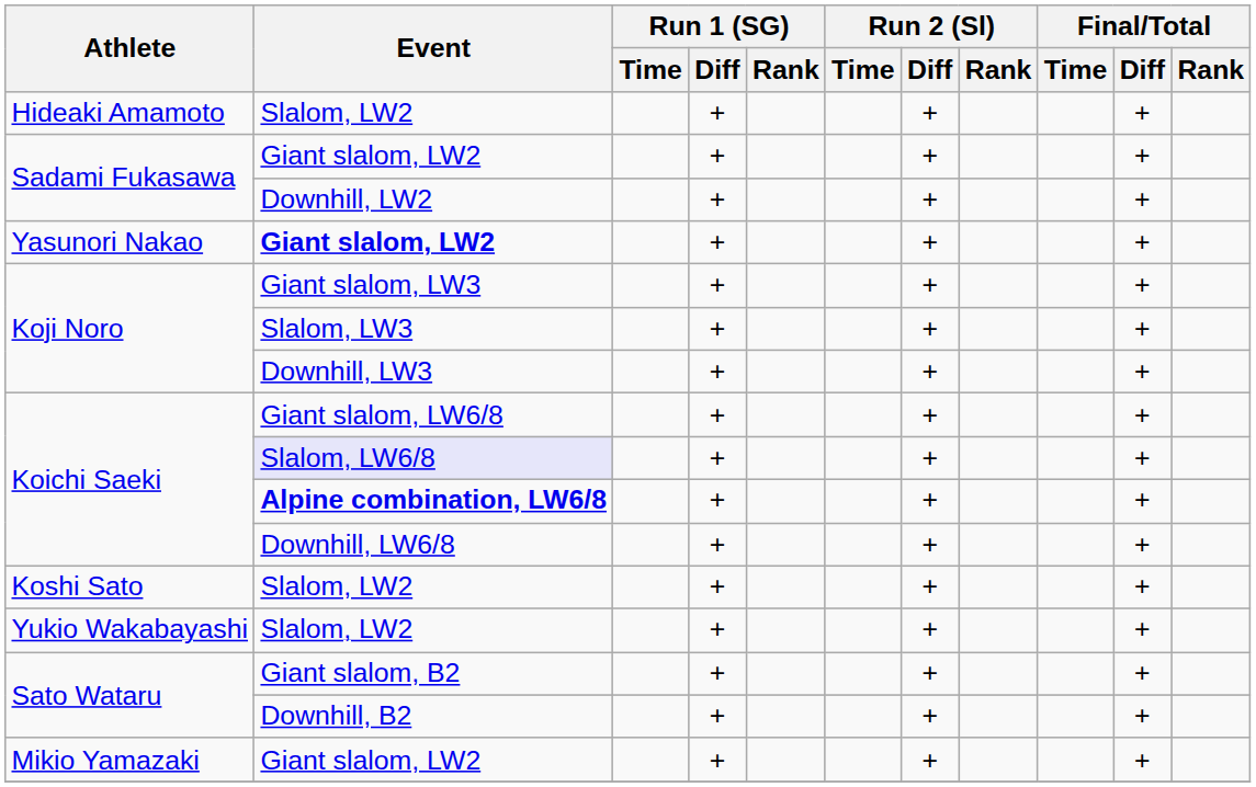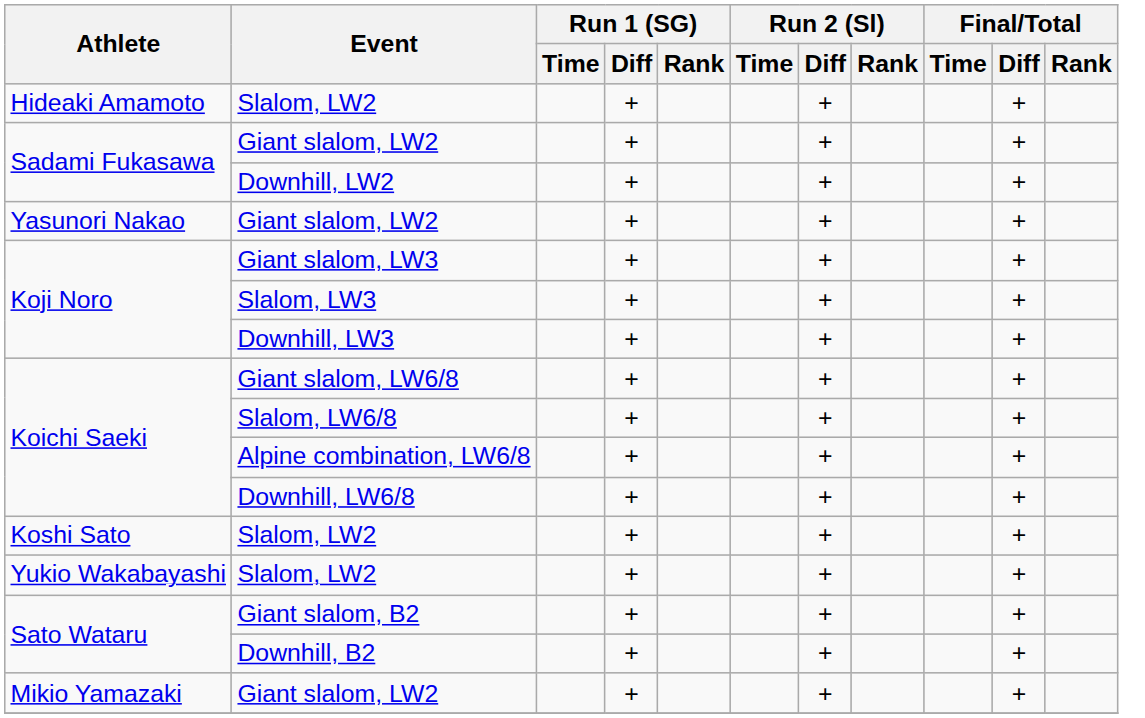Yasunori Nakao / Giant slalom, LW2 | Event: bold -> normal
Slalom, LW6/8 | Event: lavender background -> no background
Alpine combination, LW6/8 | Event: bold -> normal
